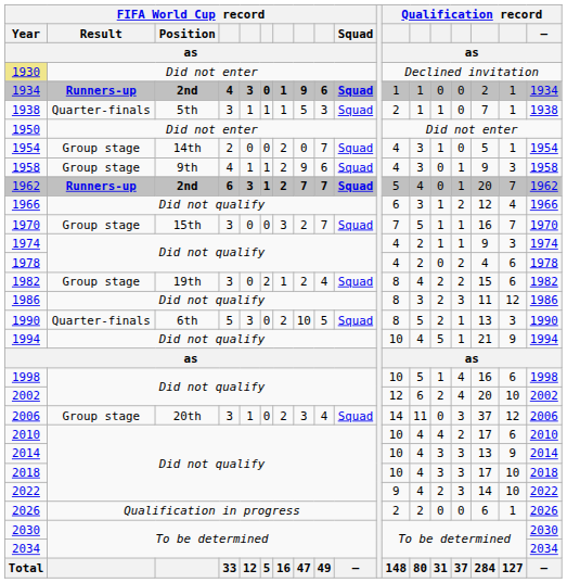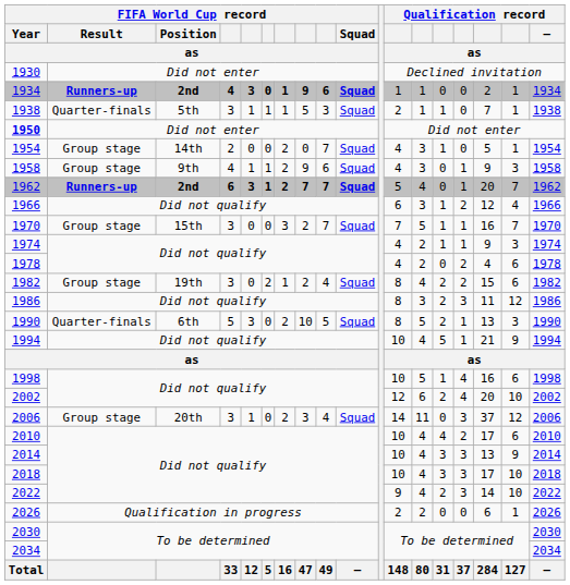1930 | FIFA World Cup record / Year / as: khaki background -> no background
1950 | FIFA World Cup record / Year / as: normal -> bold
